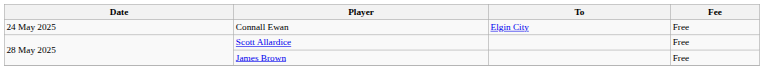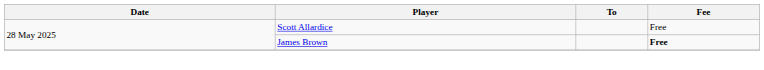- row: 24 May 2025 | Connall Ewan | Elgin City | Free
James Brown | Fee: normal -> bold
